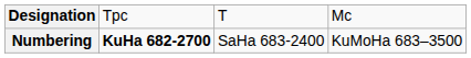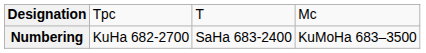Numbering | column 2: bold -> normal
